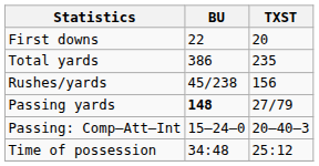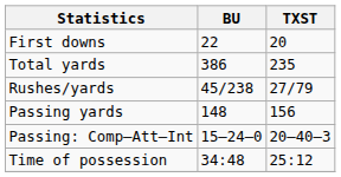Rushes/yards | TXST: 156 -> 27/79
Passing yards | BU: bold -> normal
Passing yards | TXST: 27/79 -> 156
